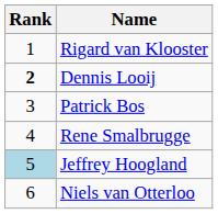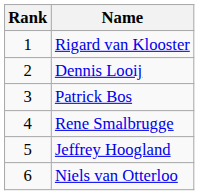Dennis Looij | Rank: bold -> normal
Jeffrey Hoogland | Rank: lightblue background -> no background
